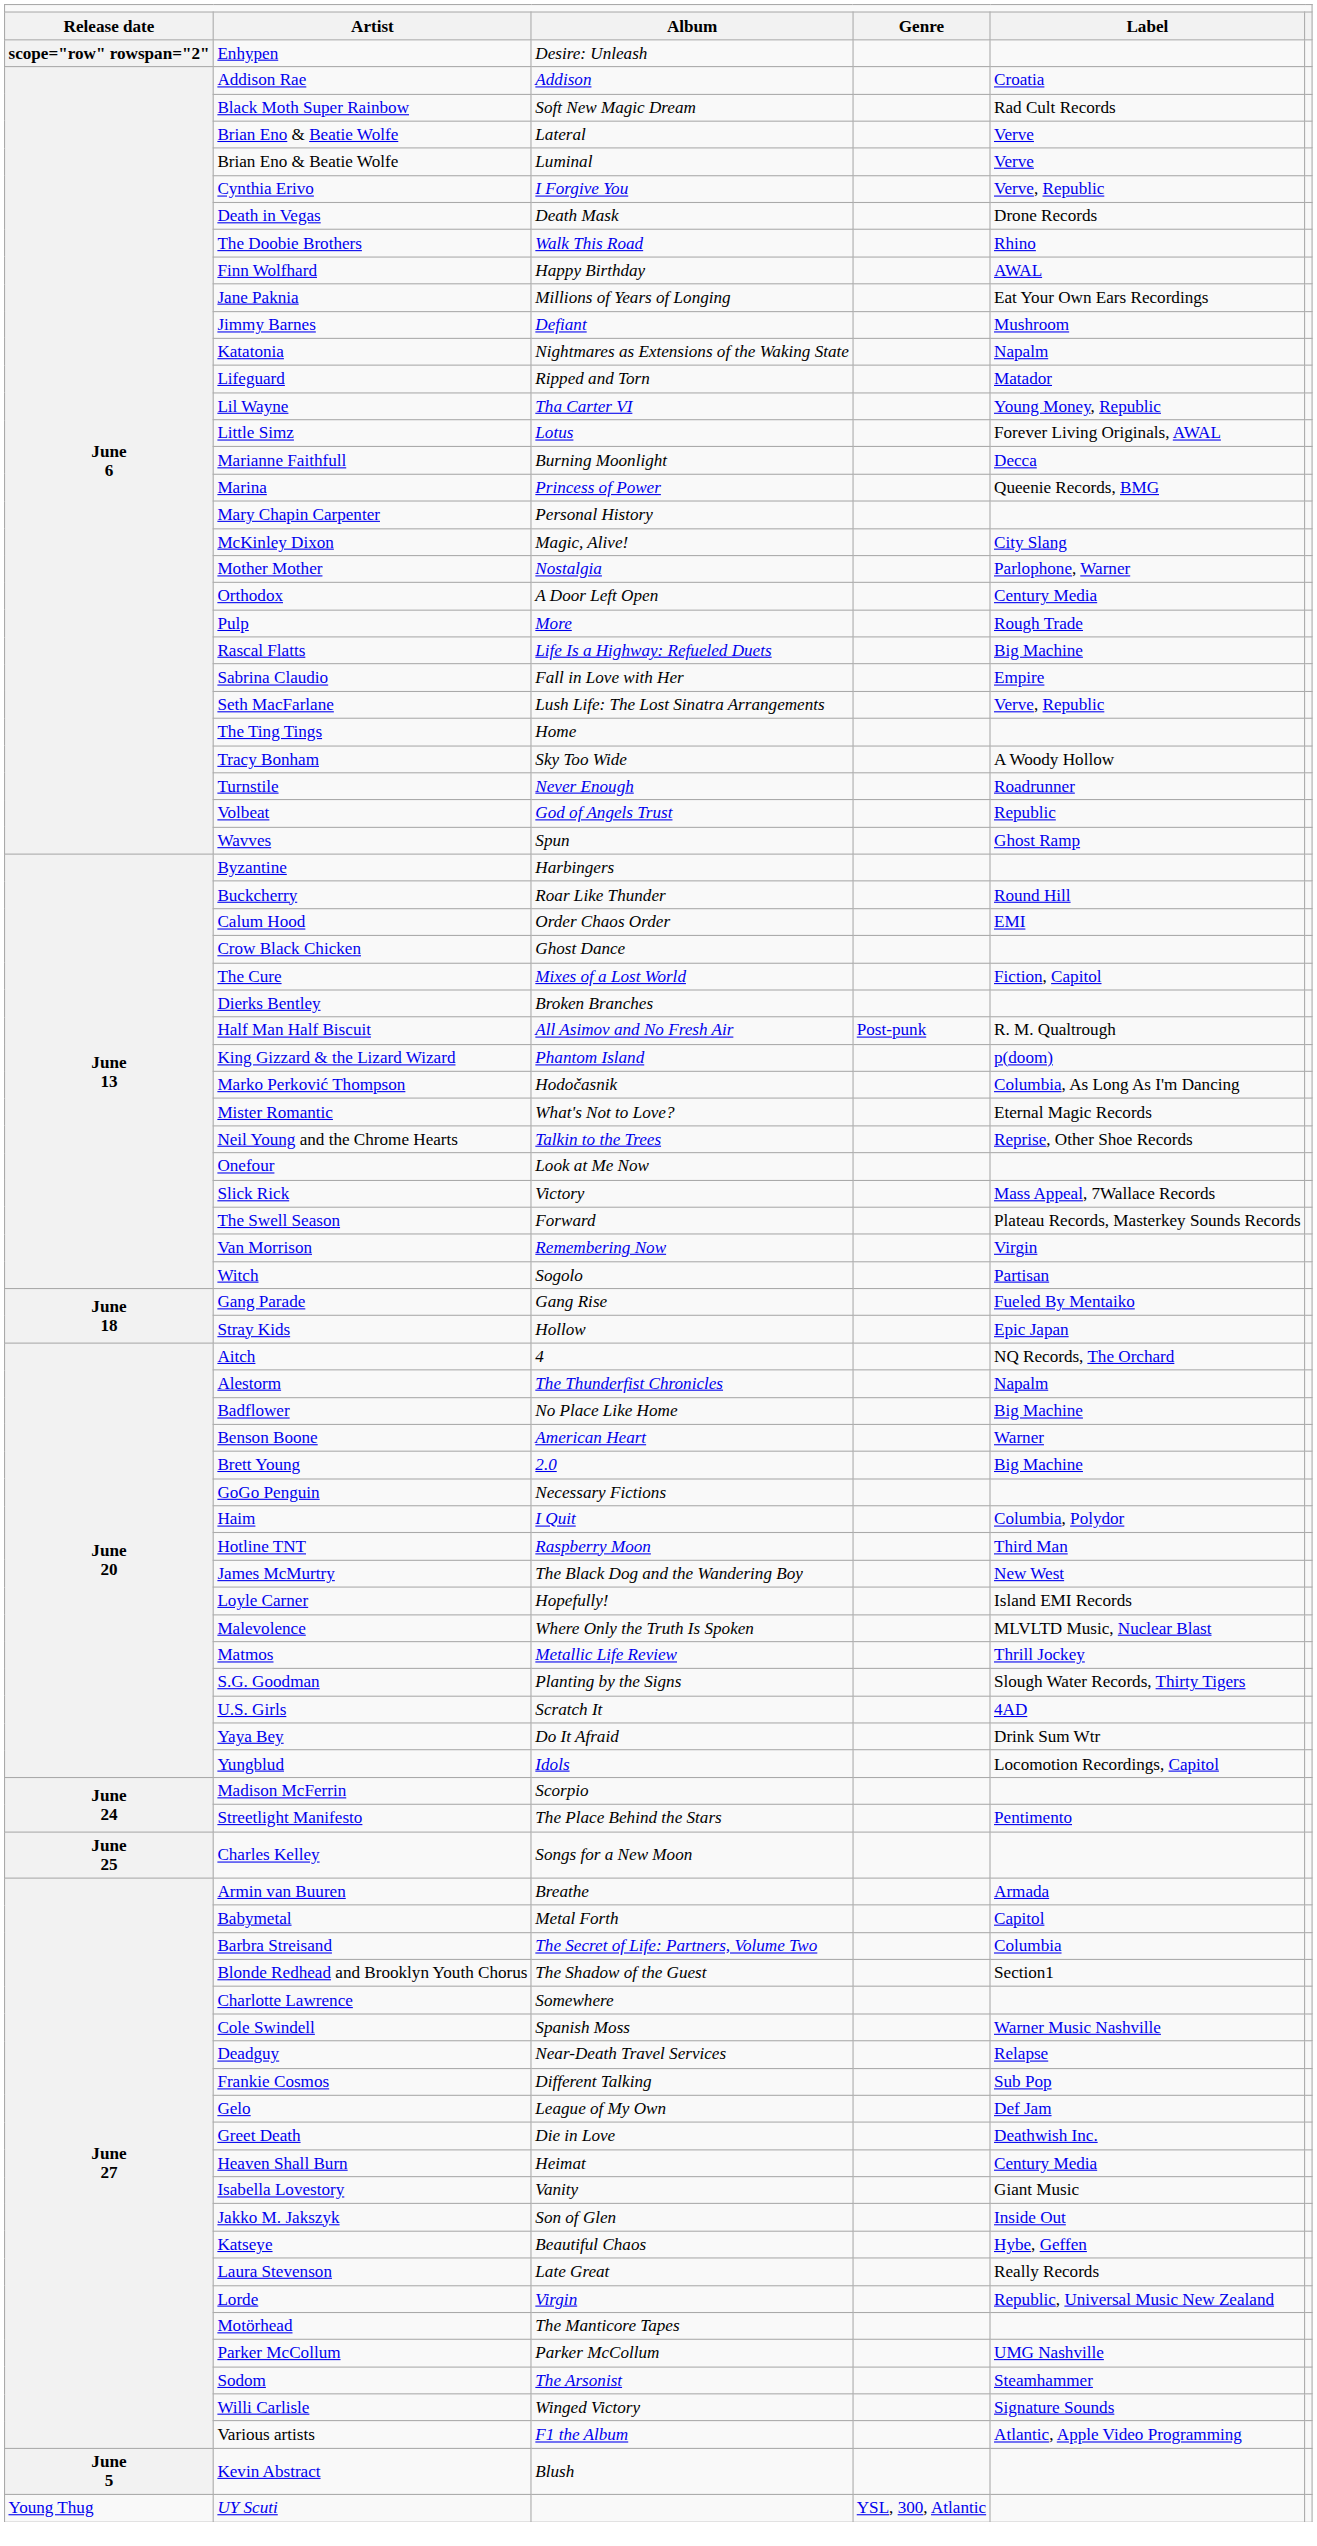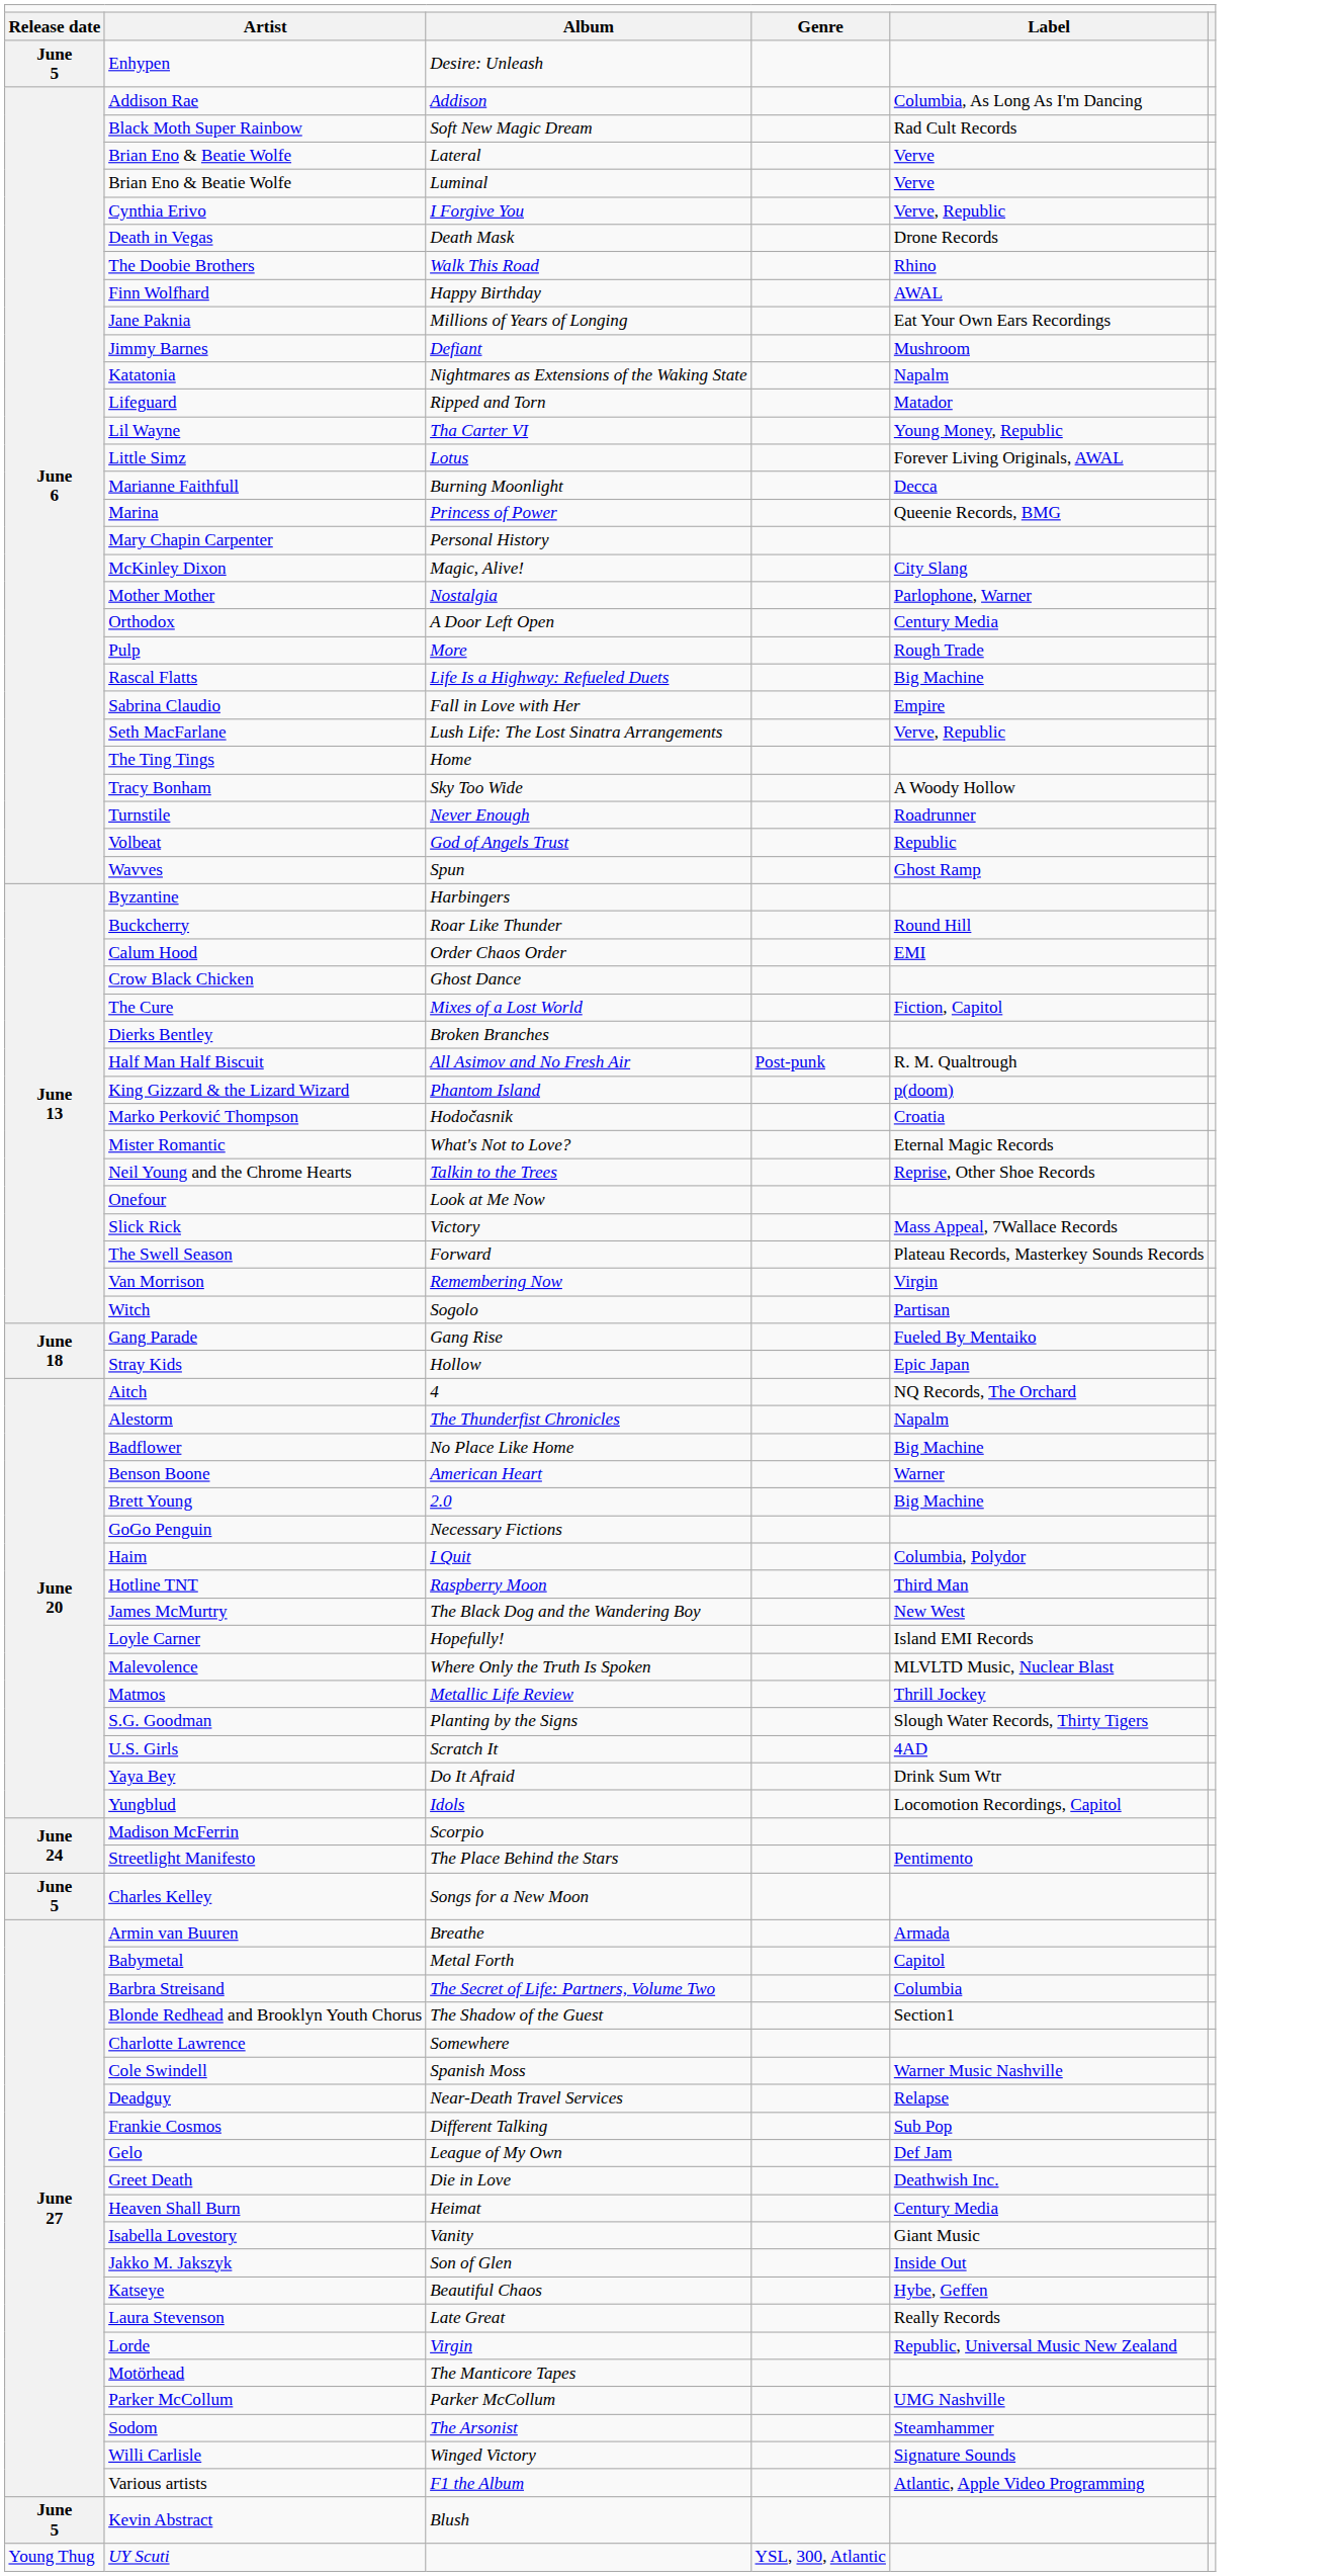Desire: Unleash | column 1: scope="row" rowspan="2" -> June 5
Addison | column 5: Croatia -> Columbia, As Long As I'm Dancing
Hodočasnik | column 5: Columbia, As Long As I'm Dancing -> Croatia
Songs for a New Moon | column 1: June 25 -> June 5
